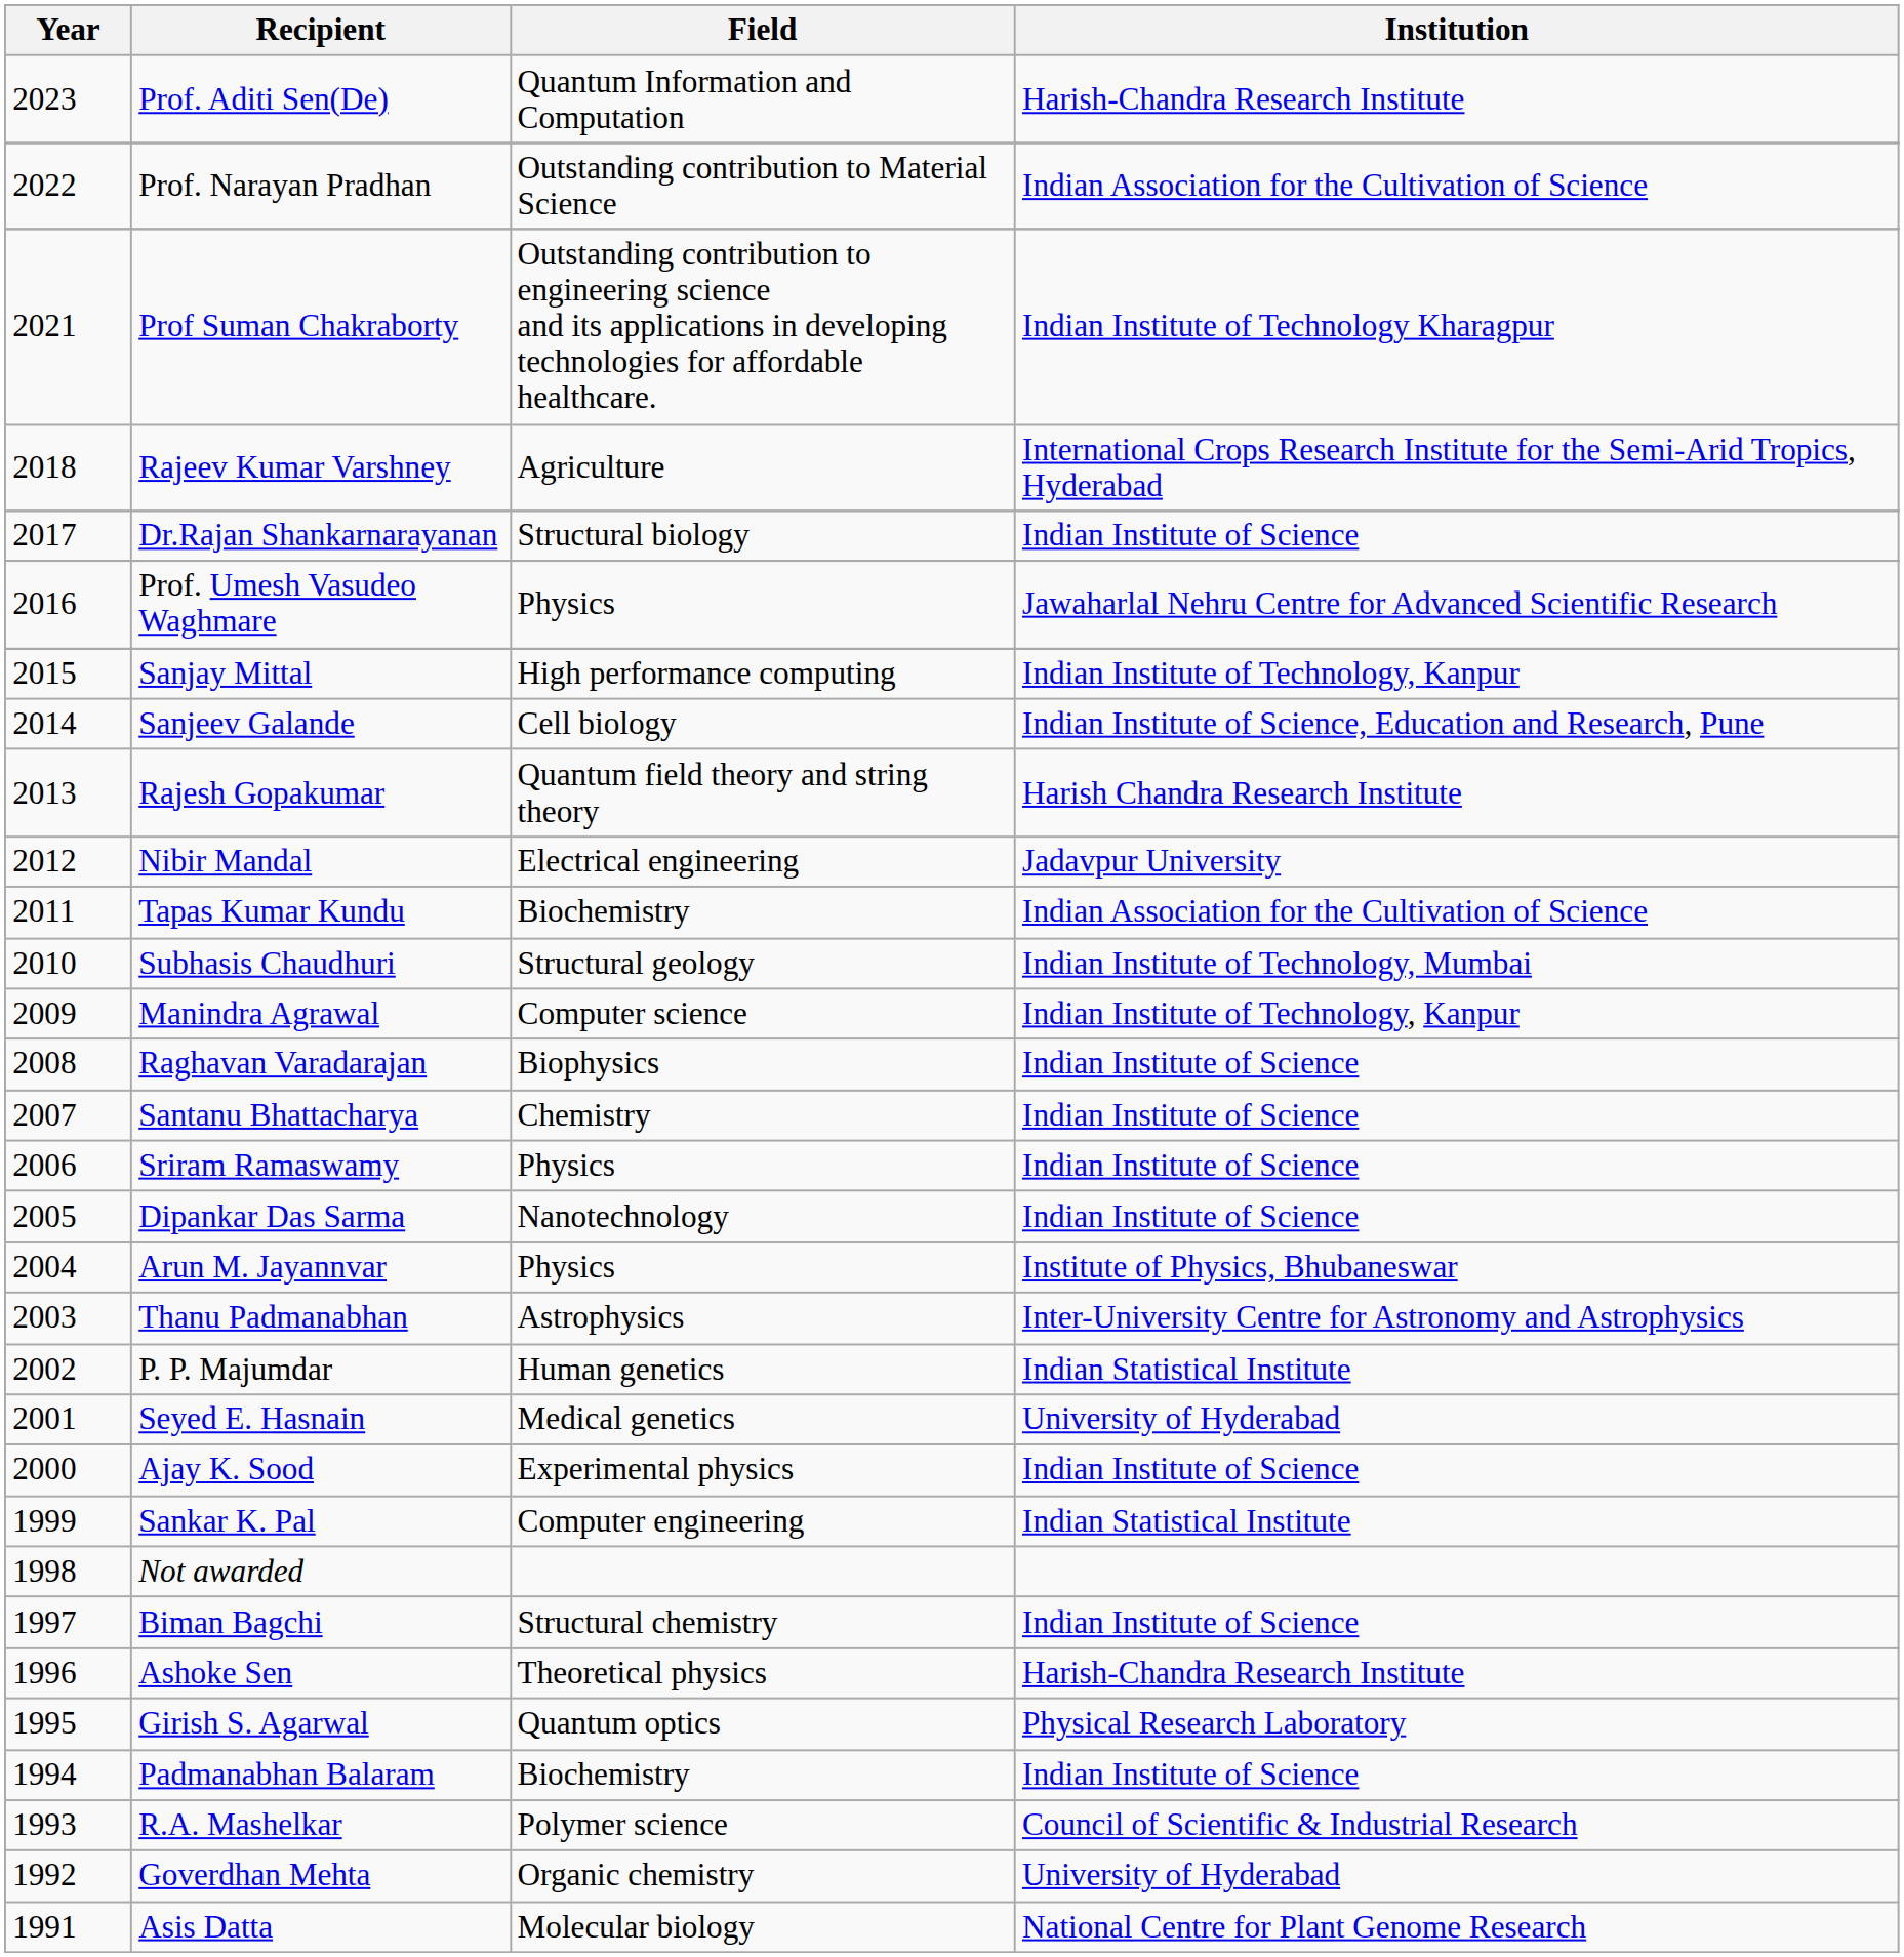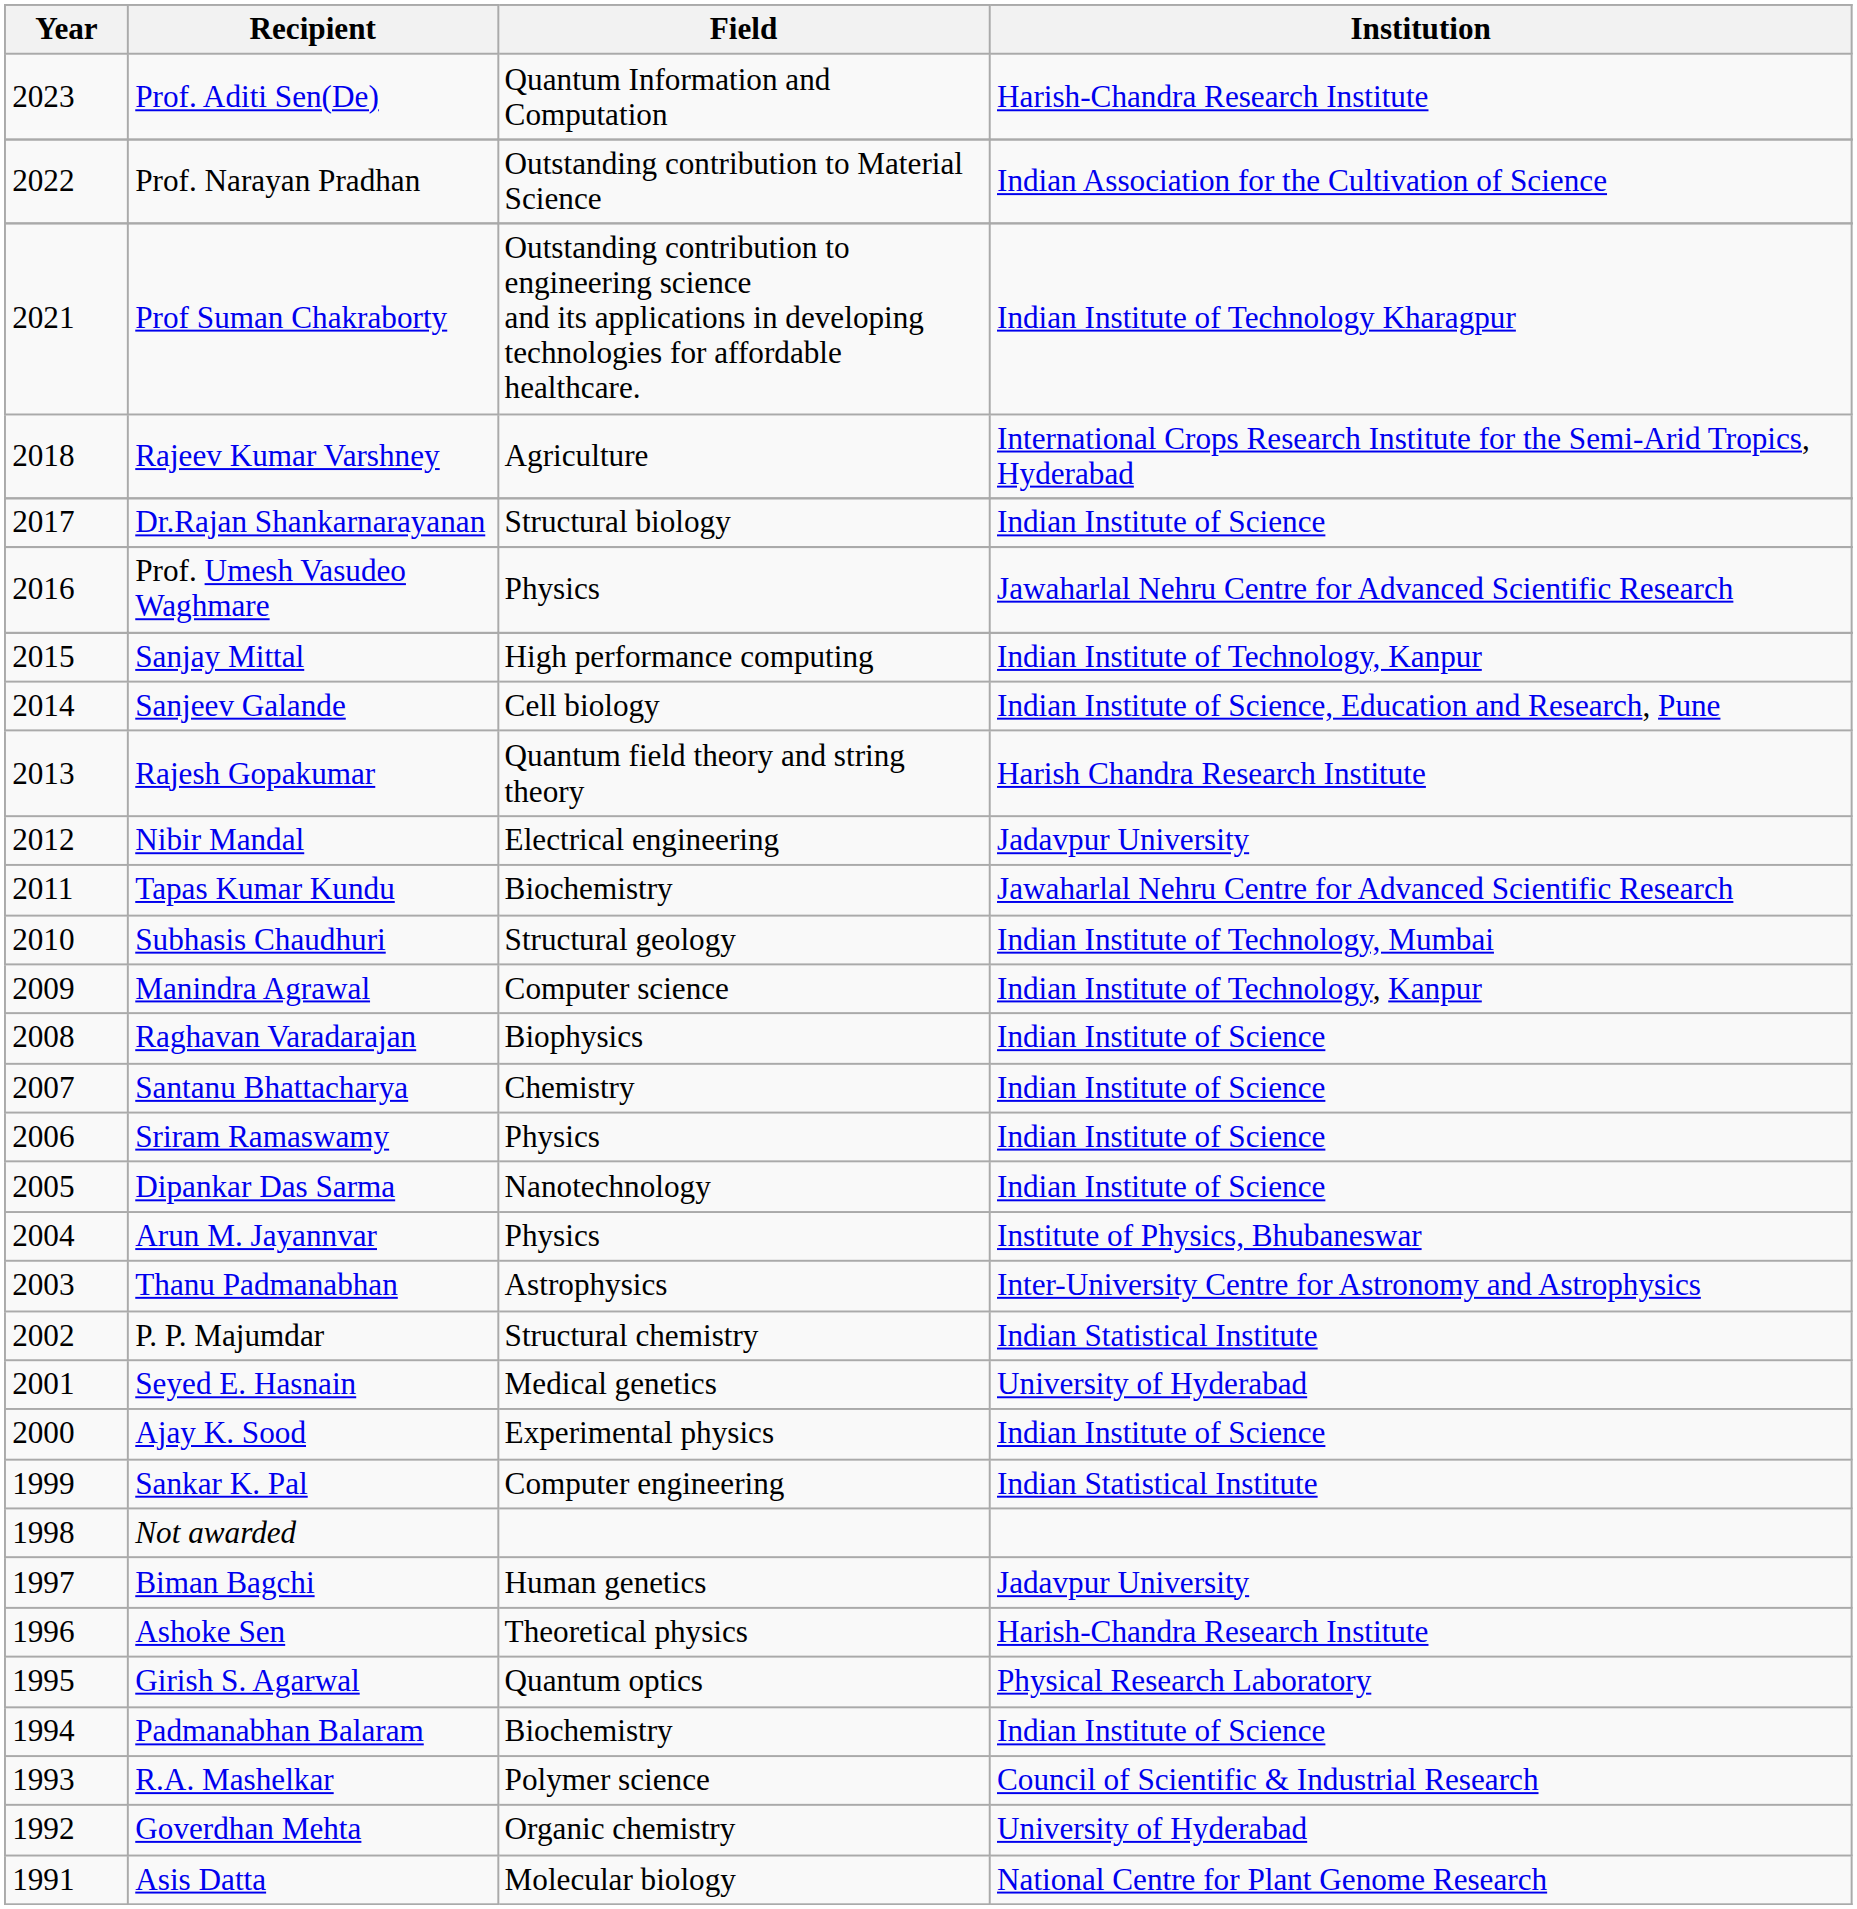Tapas Kumar Kundu | Institution: Indian Association for the Cultivation of Science -> Jawaharlal Nehru Centre for Advanced Scientific Research
P. P. Majumdar | Field: Human genetics -> Structural chemistry
Biman Bagchi | Field: Structural chemistry -> Human genetics
Biman Bagchi | Institution: Indian Institute of Science -> Jadavpur University
